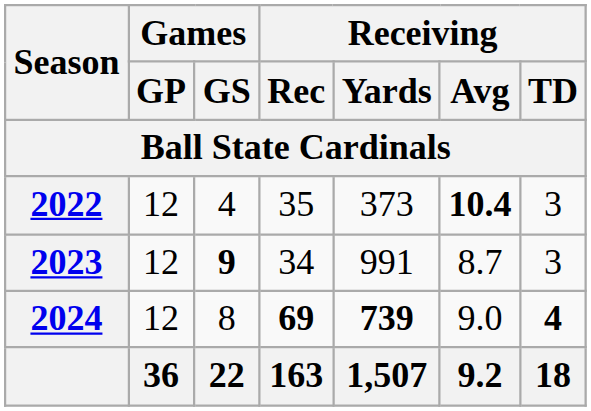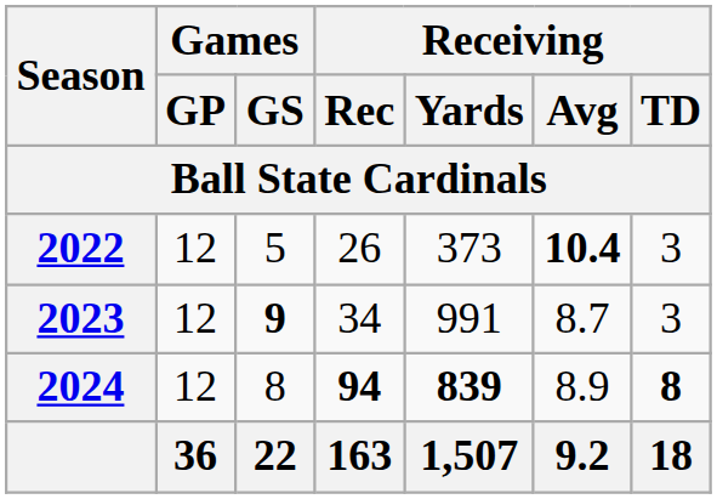2022 | Games / GS: 4 -> 5
2022 | Receiving / Rec: 35 -> 26
2024 | Receiving / Rec: 69 -> 94
2024 | Receiving / Yards: 739 -> 839
2024 | Receiving / Avg: 9.0 -> 8.9
2024 | Receiving / TD: 4 -> 8
